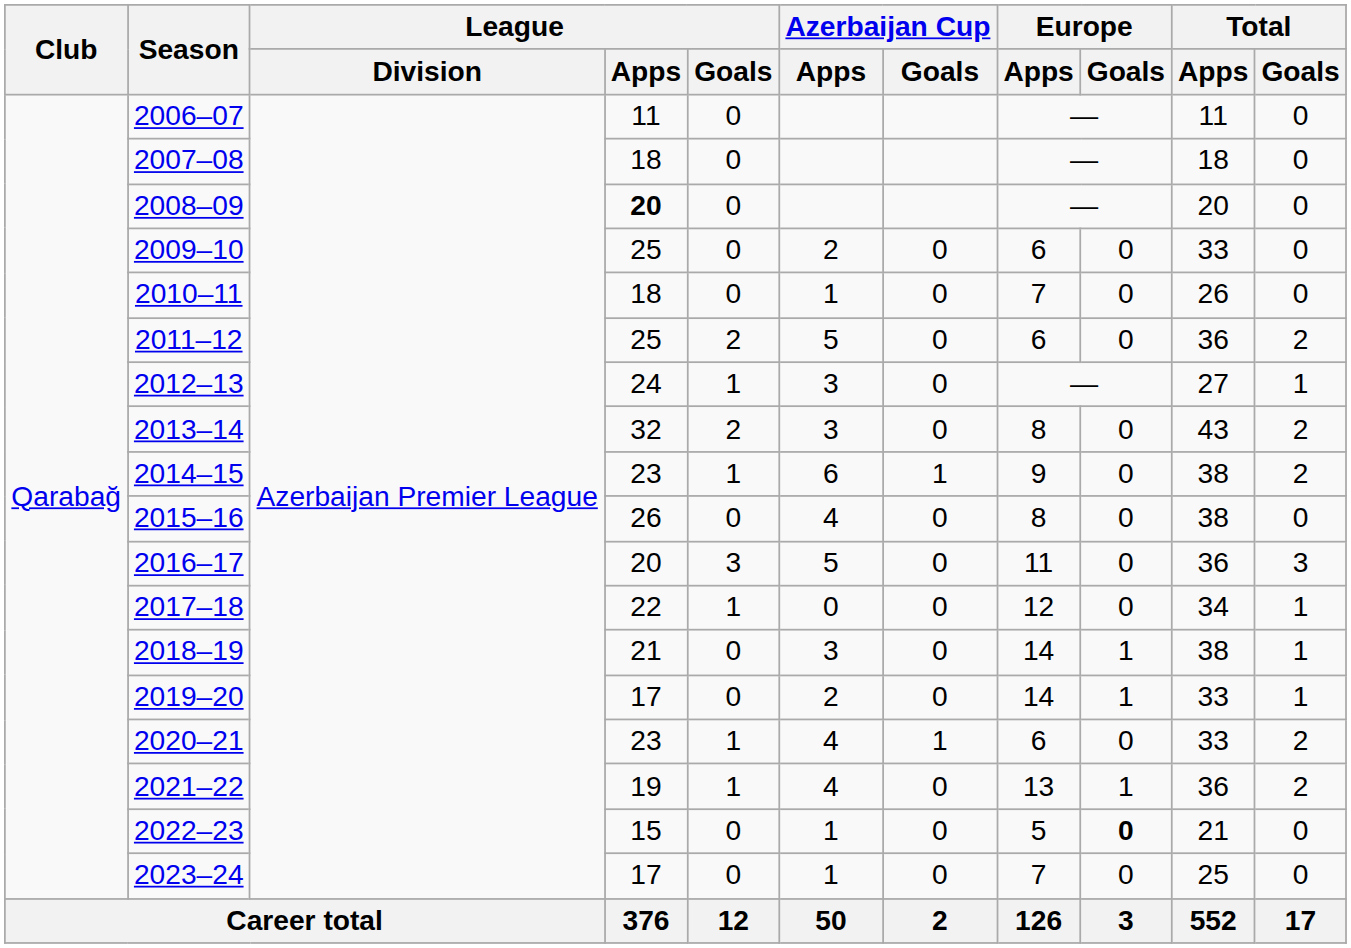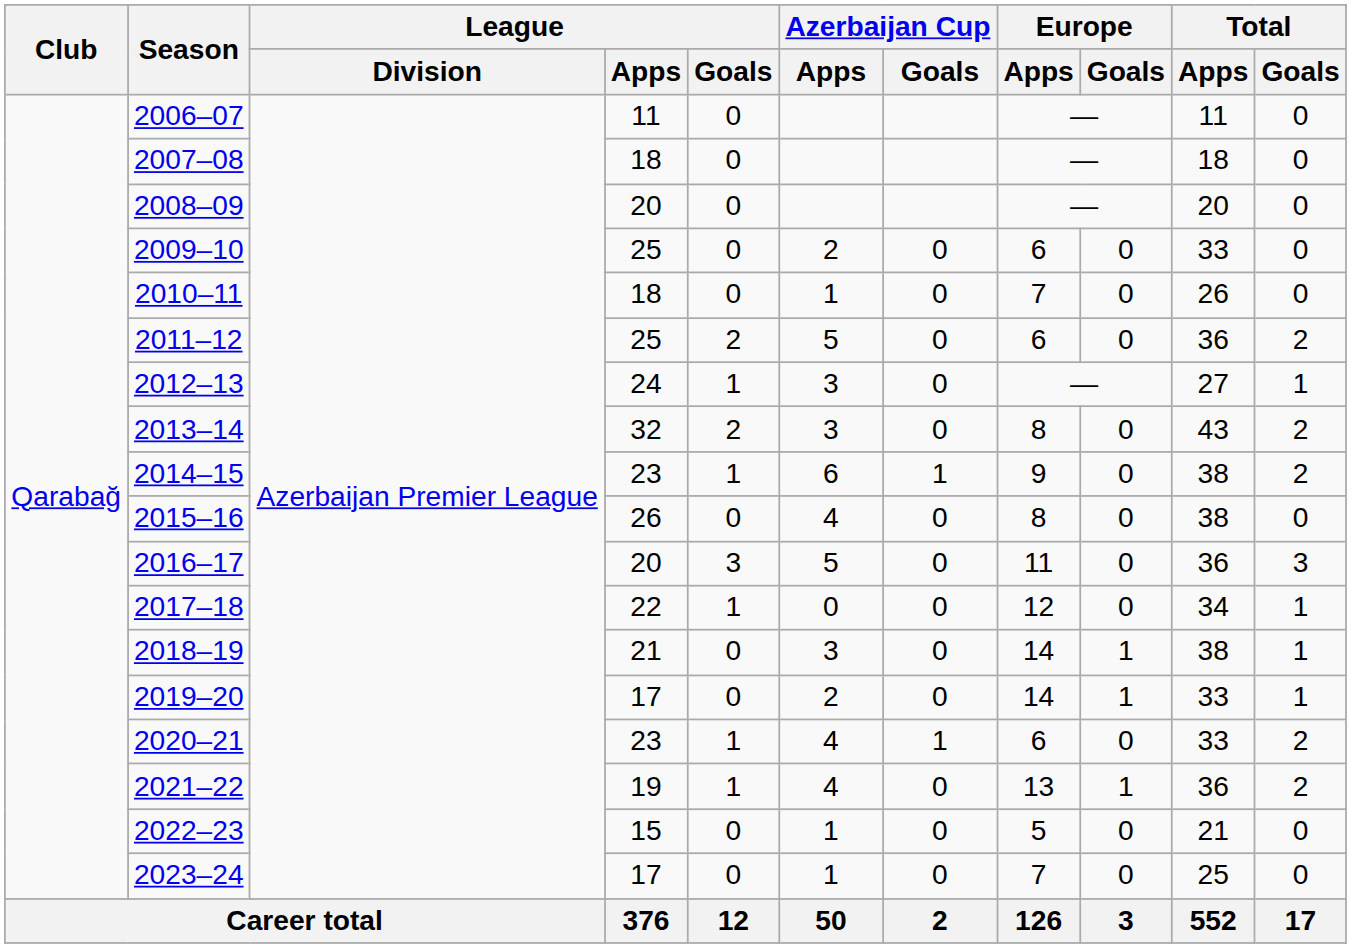2008–09 | League / Apps: bold -> normal
2022–23 | Europe / Goals: bold -> normal
